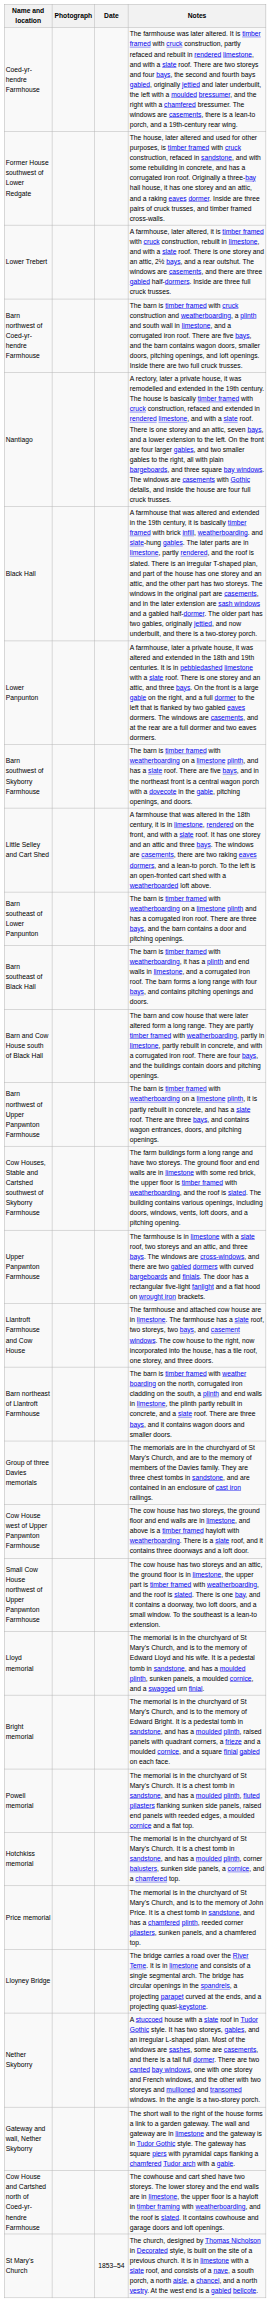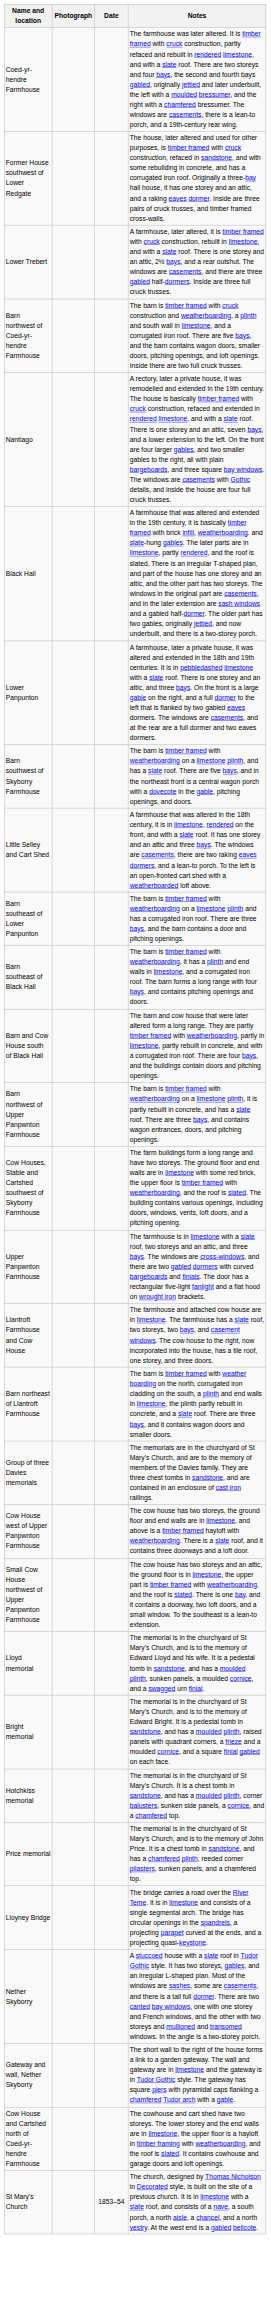- row: Powell memorial | The memorial is in the churchyard of St Mary's Church. It is a chest tomb in sandstone, and has a moulded plinth, fluted pilasters flanking sunken side panels, raised end panels with reeded edges, a moulded cornice and a flat top.
